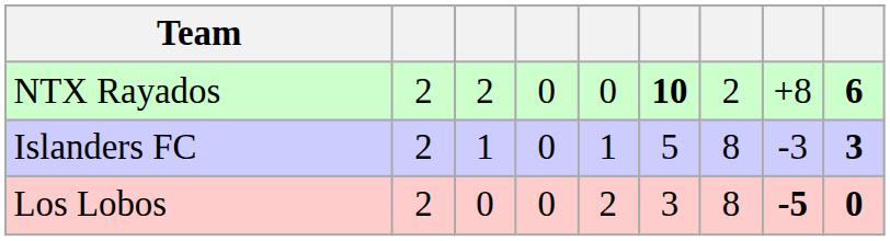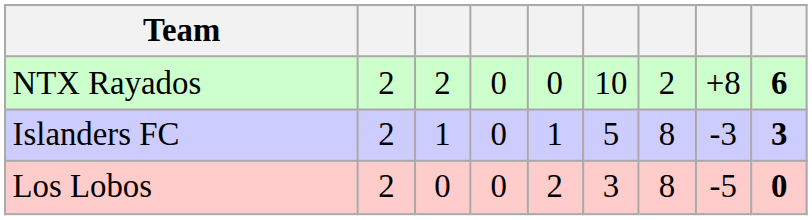NTX Rayados | column 6: bold -> normal
Los Lobos | column 8: bold -> normal
